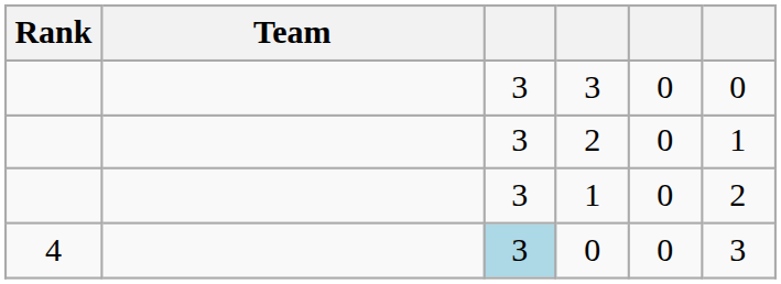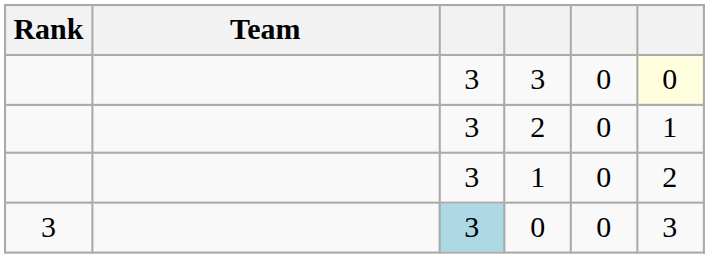row 2 | column 6: no background -> lightyellow background
row 5 | Rank: 4 -> 3
